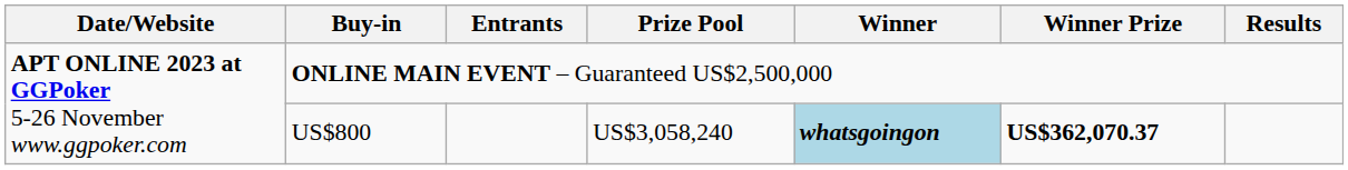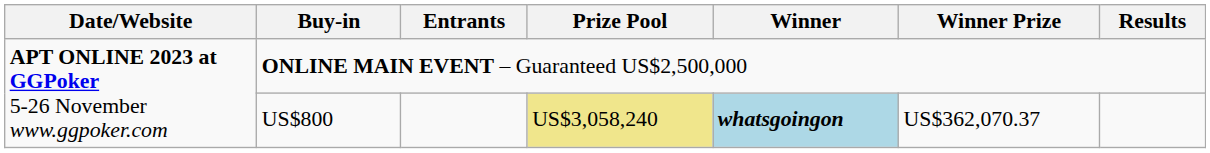US$800 | Prize Pool: no background -> khaki background
US$800 | Winner Prize: bold -> normal
